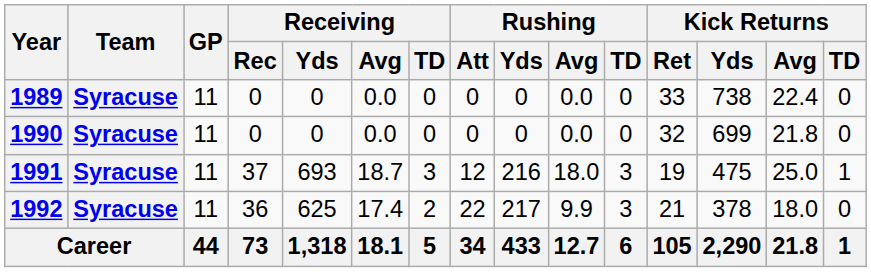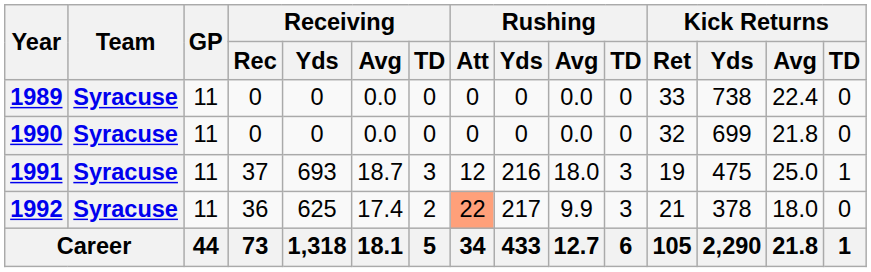1992 | Rushing / Att: no background -> lightsalmon background
